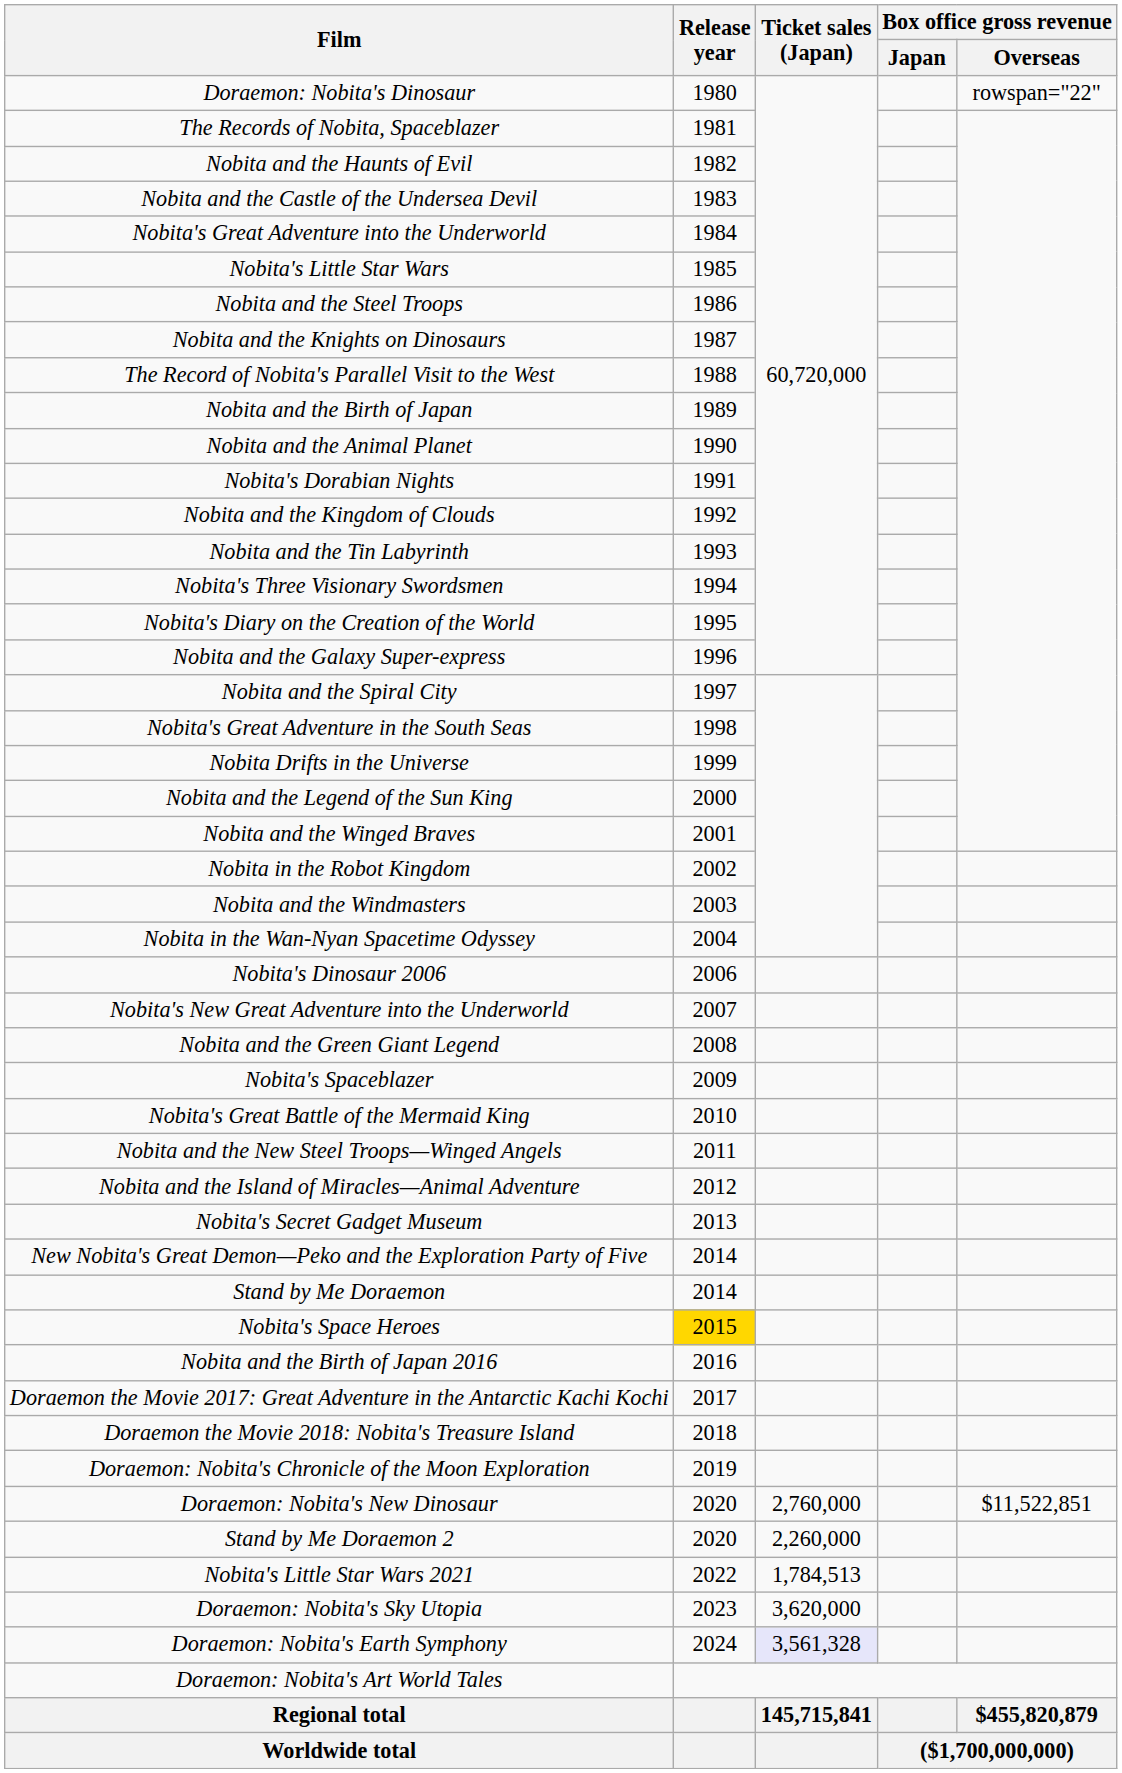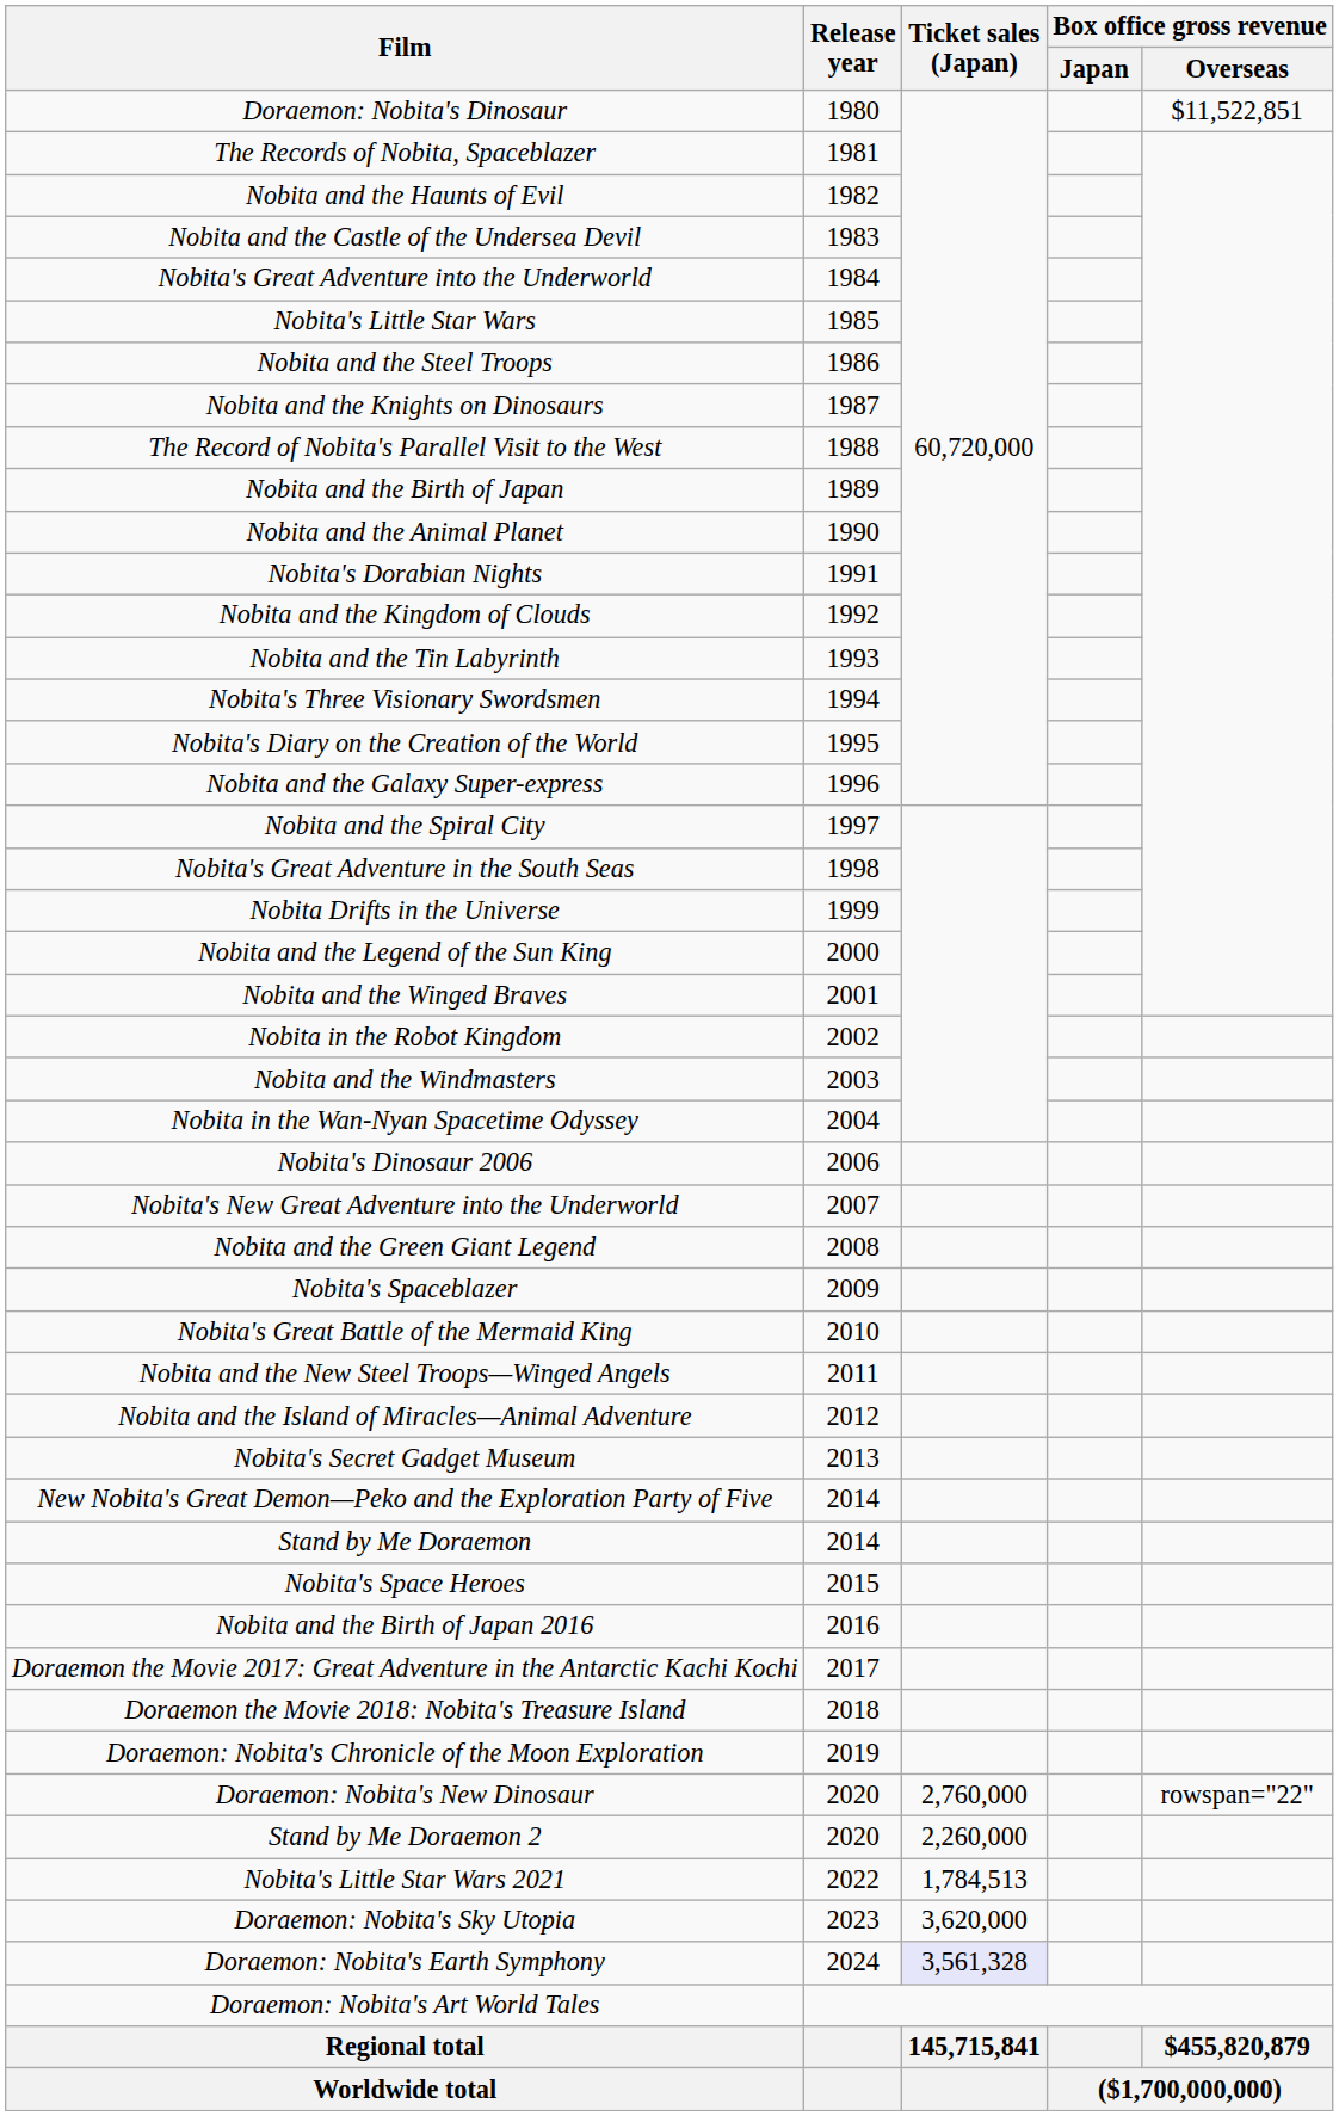Doraemon: Nobita's Dinosaur | Box office gross revenue / Overseas: rowspan="22" -> $11,522,851
Nobita's Space Heroes | Release year: gold background -> no background
Doraemon: Nobita's New Dinosaur | Box office gross revenue / Overseas: $11,522,851 -> rowspan="22"
